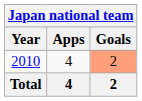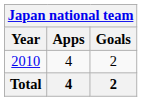2010 | Goals: lightsalmon background -> no background
